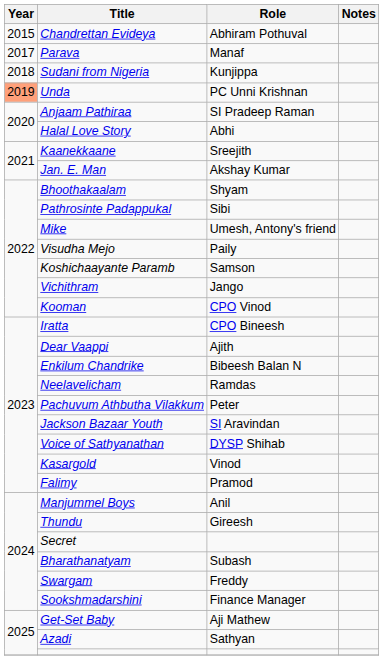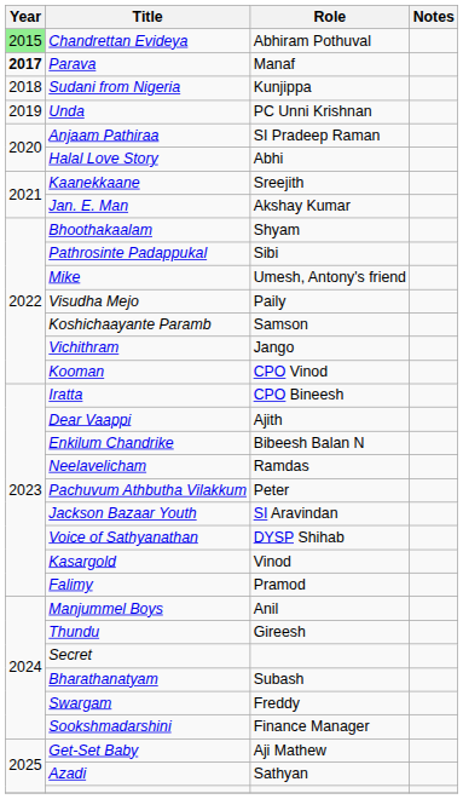Chandrettan Evideya | Year: no background -> lightgreen background
Parava | Year: normal -> bold
Unda | Year: lightsalmon background -> no background
